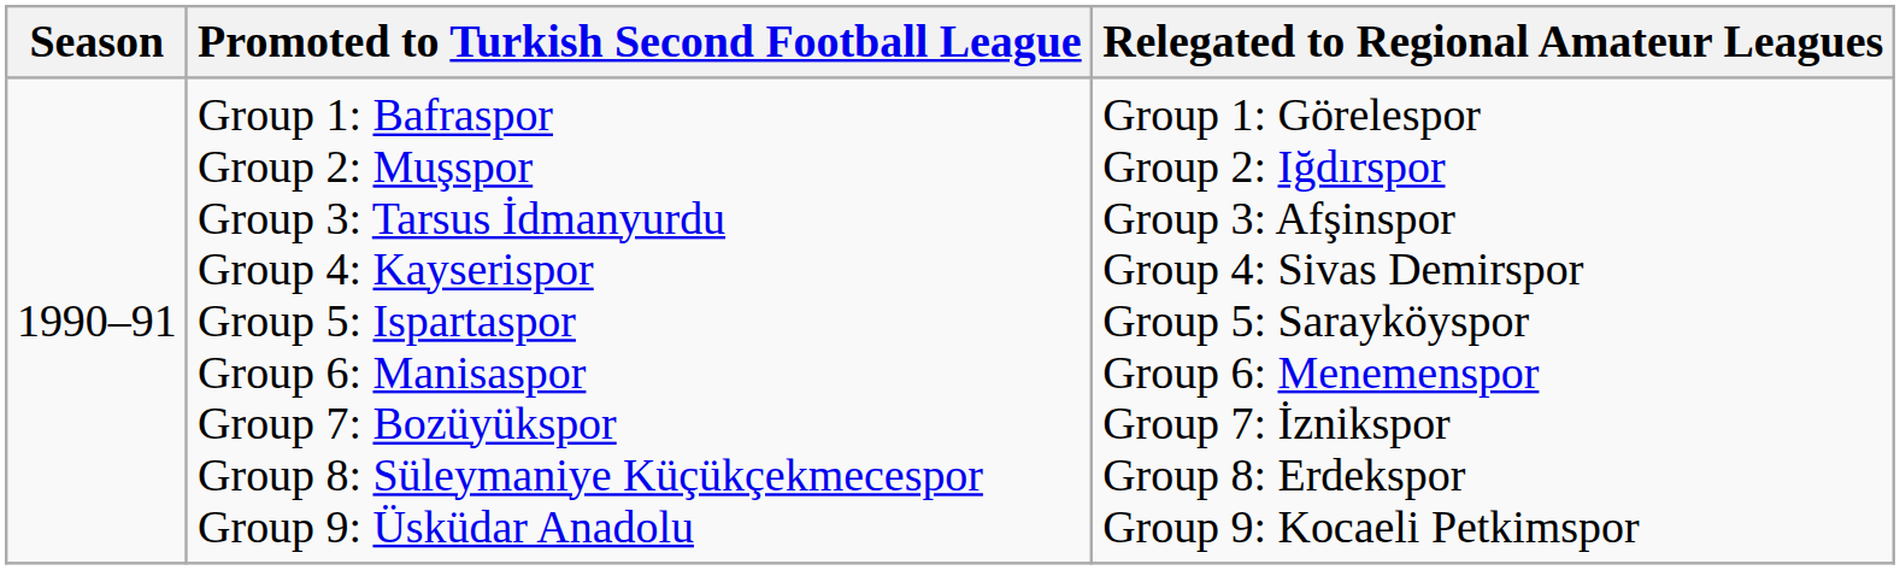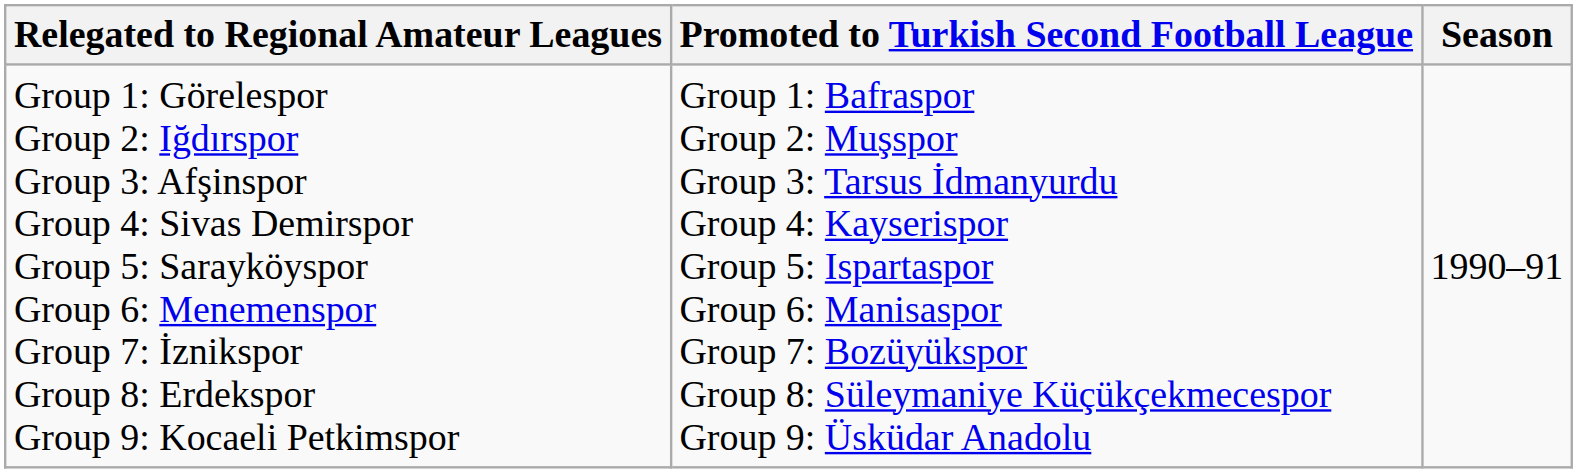columns swapped: Season <-> Relegated to Regional Amateur Leagues
